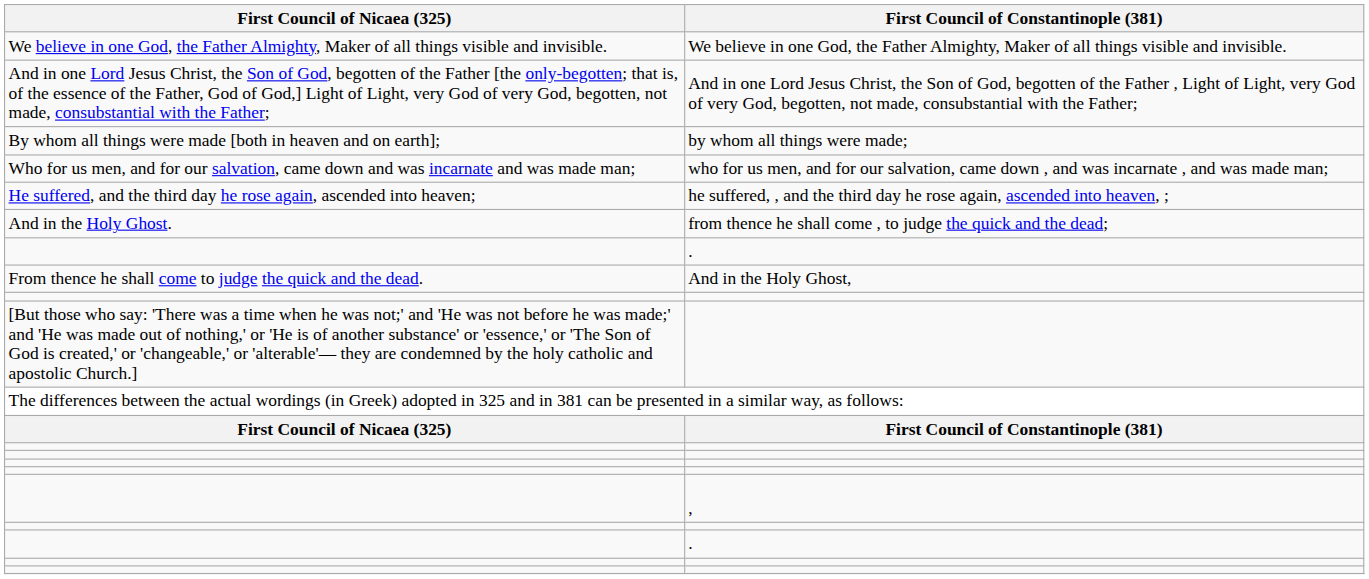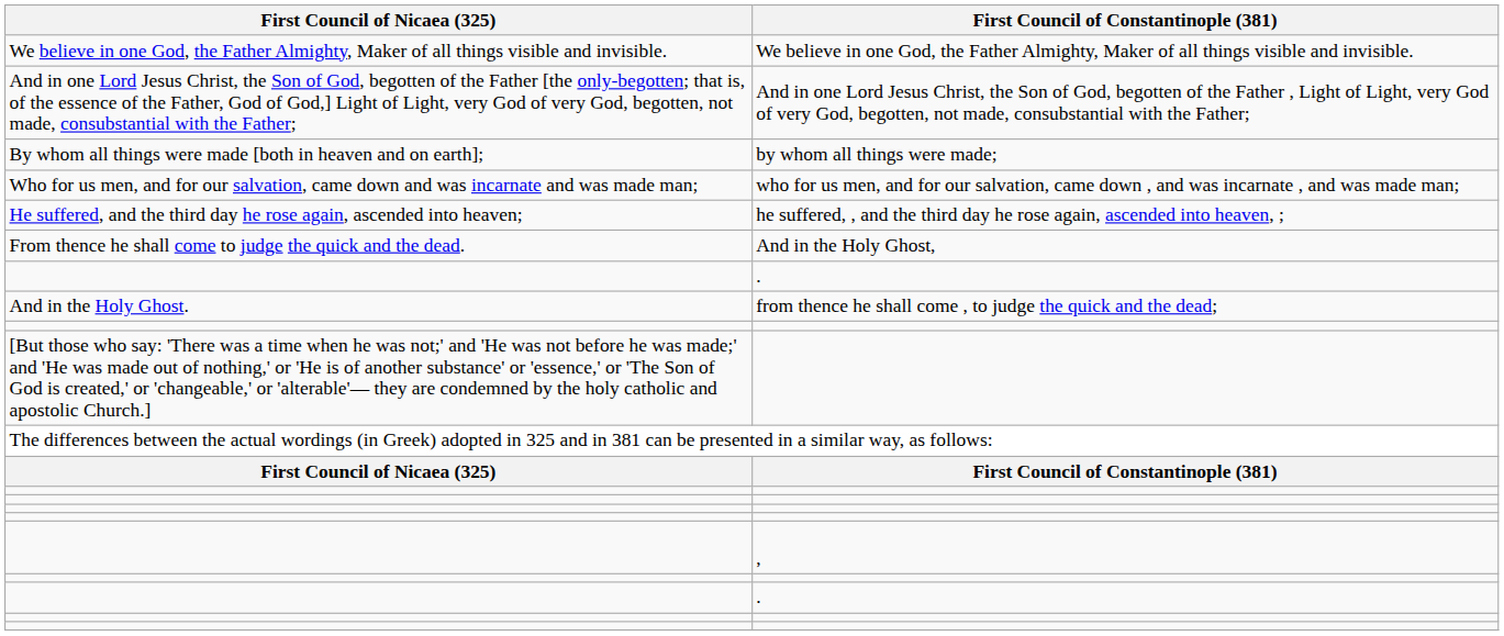row 7 | First Council of Nicaea (325): And in the Holy Ghost. -> From thence he shall come to judge the quick and the dead.
row 7 | First Council of Constantinople (381): from thence he shall come , to judge the quick and the dead; -> And in the Holy Ghost,
row 9 | First Council of Nicaea (325): From thence he shall come to judge the quick and the dead. -> And in the Holy Ghost.
row 9 | First Council of Constantinople (381): And in the Holy Ghost, -> from thence he shall come , to judge the quick and the dead;
